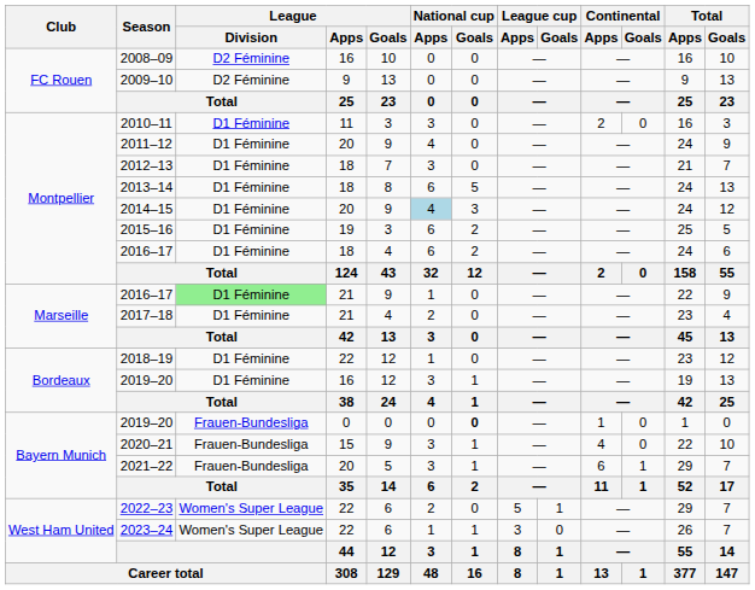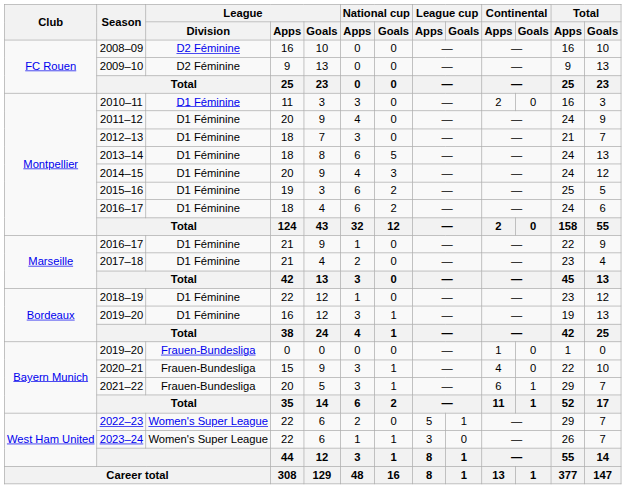2014–15 | National cup / Apps: lightblue background -> no background
2016–17 / 21 | League / Division: lightgreen background -> no background
2019–20 / 0 | National cup / Goals: bold -> normal
